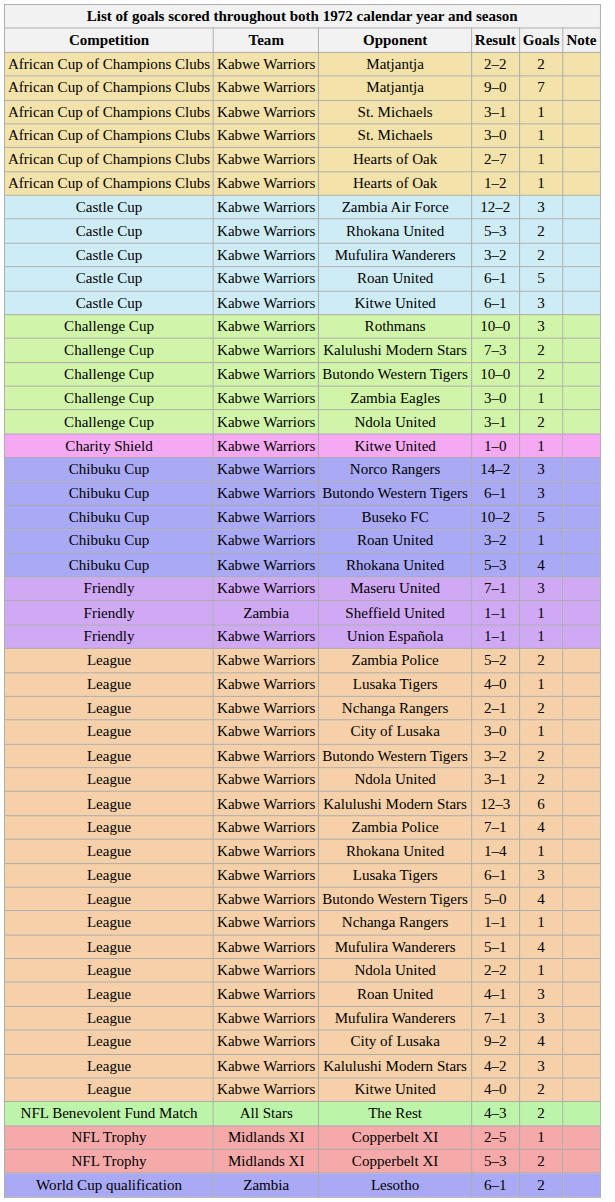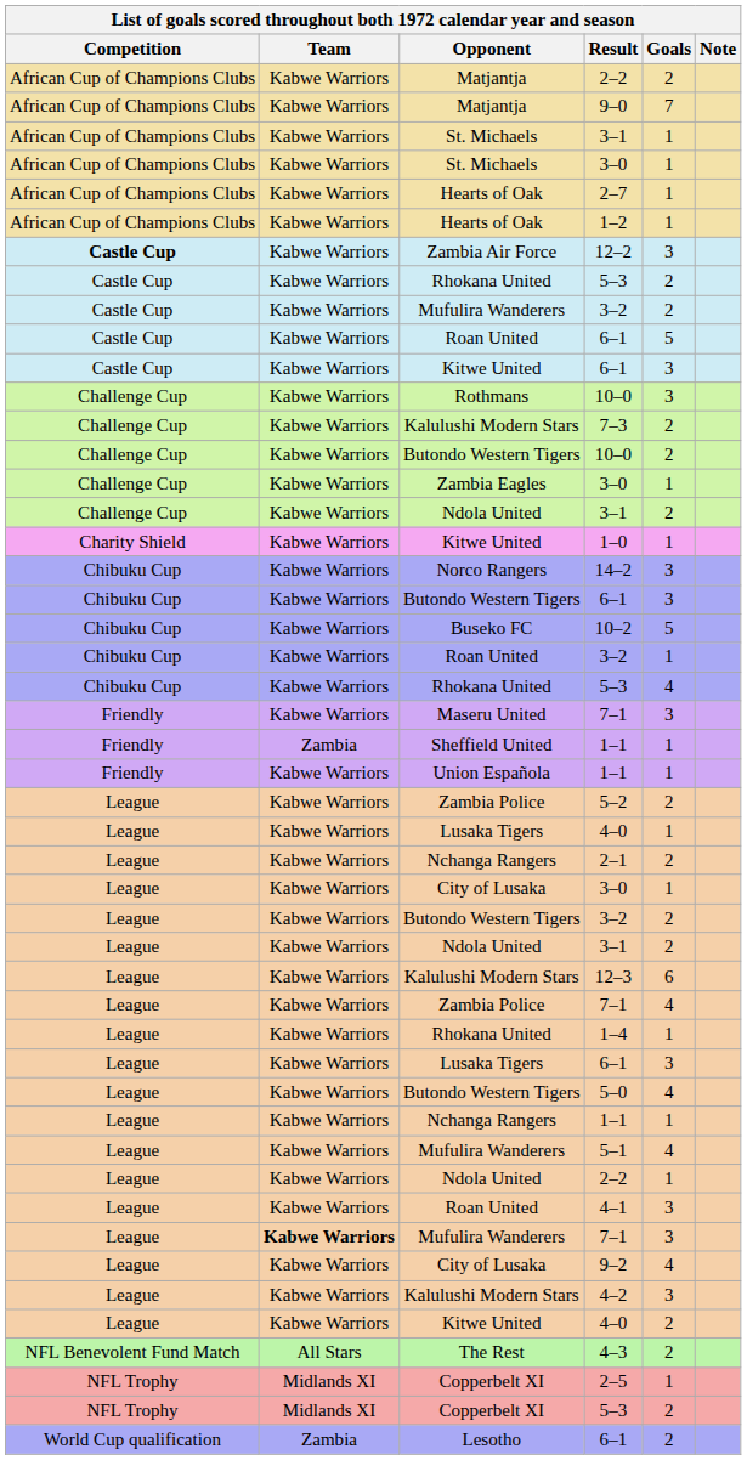12–2 | Competition: normal -> bold
Mufulira Wanderers / 7–1 | Team: normal -> bold
